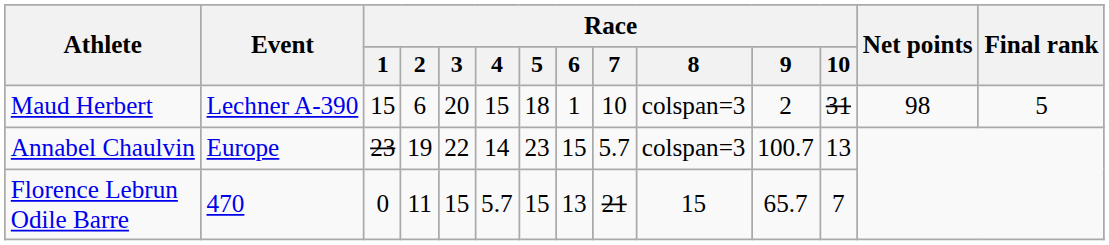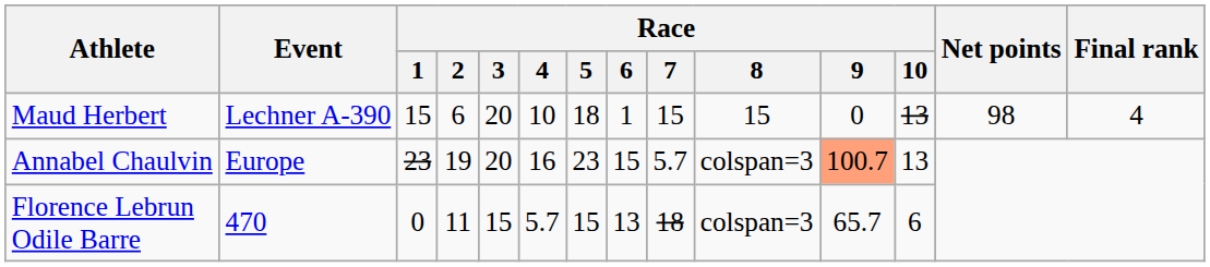Maud Herbert | Race / 4: 15 -> 10
Maud Herbert | Race / 7: 10 -> 15
Maud Herbert | Race / 8: colspan=3 -> 15
Maud Herbert | Race / 9: 2 -> 0
Maud Herbert | Race / 10: 31 -> 13
Maud Herbert | Final rank: 5 -> 4
Annabel Chaulvin | Race / 3: 22 -> 20
Annabel Chaulvin | Race / 4: 14 -> 16
Annabel Chaulvin | Race / 9: no background -> lightsalmon background
Florence Lebrun Odile Barre | Race / 7: 21 -> 18
Florence Lebrun Odile Barre | Race / 8: 15 -> colspan=3
Florence Lebrun Odile Barre | Race / 10: 7 -> 6
